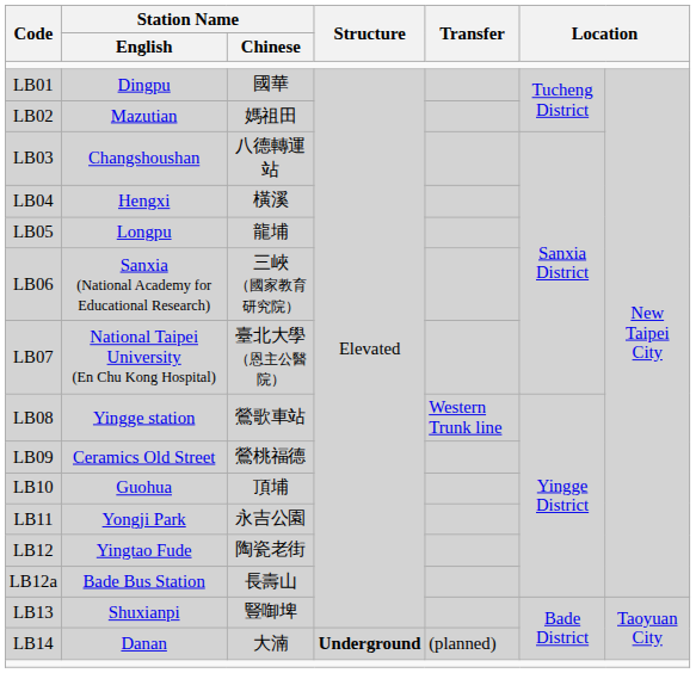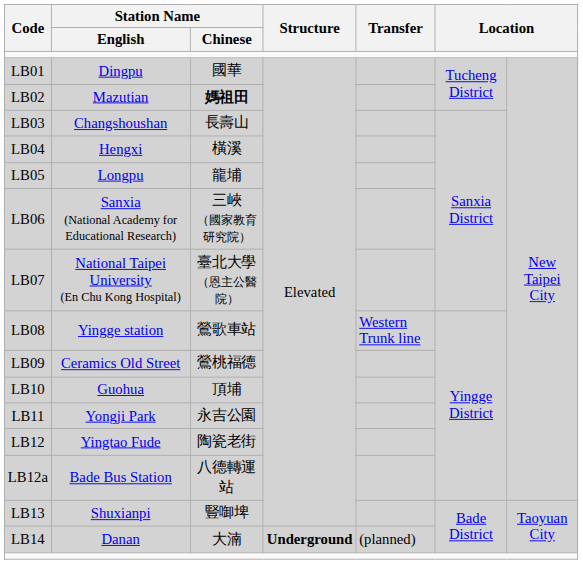LB02 | Station Name / Chinese: normal -> bold
LB03 | Station Name / Chinese: 八德轉運站 -> 長壽山
LB12a | Station Name / Chinese: 長壽山 -> 八德轉運站
